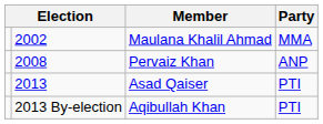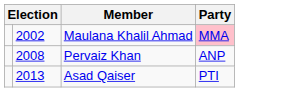Maulana Khalil Ahmad | Party: no background -> pink background
- row: 2013 By-election | Aqibullah Khan | PTI
